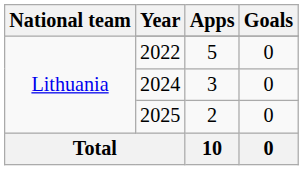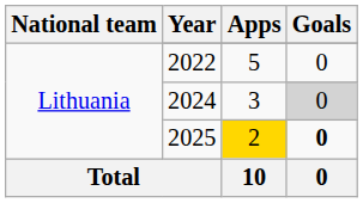2024 | Goals: no background -> lightgrey background
2025 | Apps: no background -> gold background
2025 | Goals: normal -> bold
